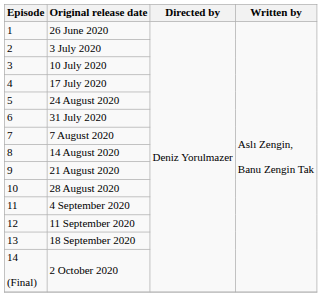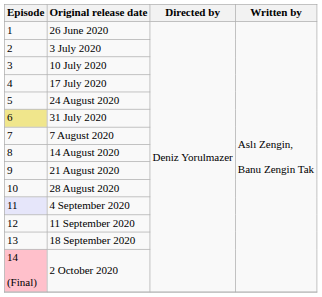31 July 2020 | Episode: no background -> khaki background
4 September 2020 | Episode: no background -> lavender background
2 October 2020 | Episode: no background -> pink background
